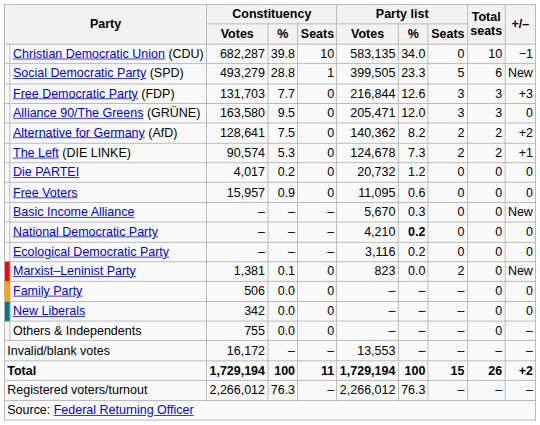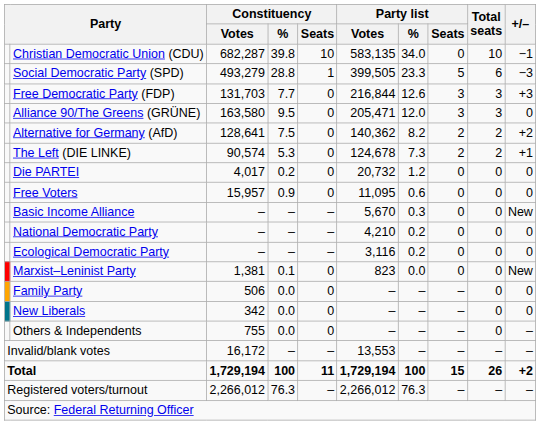Social Democratic Party (SPD) | +/–: New -> −3
National Democratic Party | Party list / %: bold -> normal
Marxist–Leninist Party | Party list / Seats: 2 -> 0
